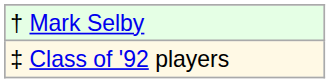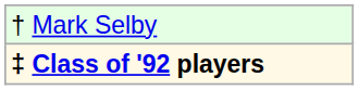row 2 | column 1: normal -> bold
